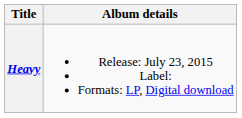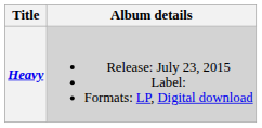Heavy | Album details: no background -> lightgrey background
